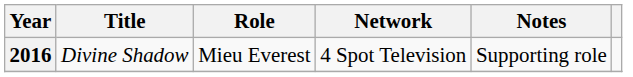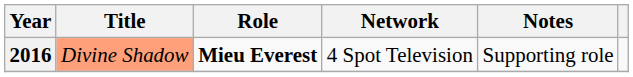2016 | Title: no background -> lightsalmon background
2016 | Role: normal -> bold
